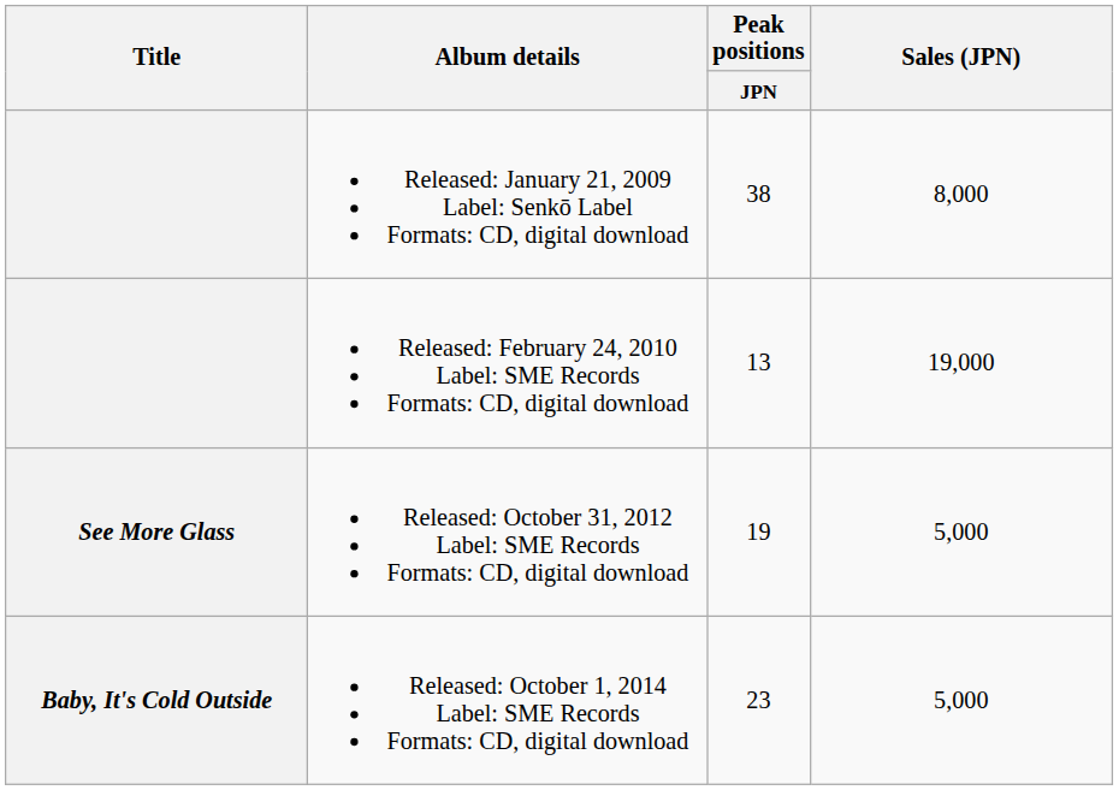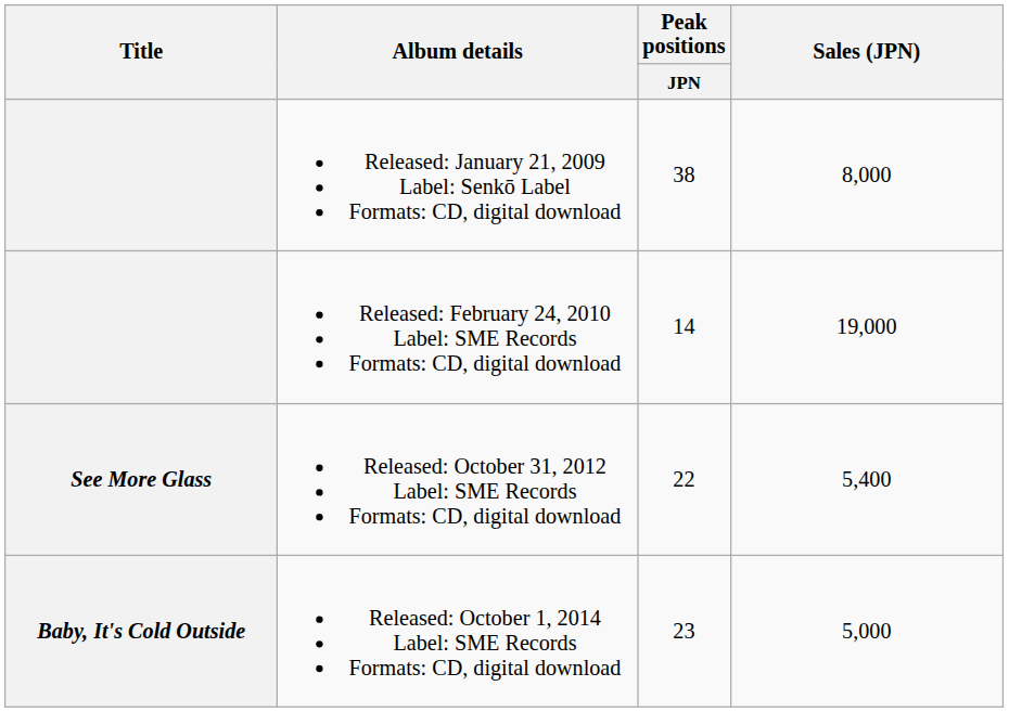row 4 | Peak positions / JPN: 13 -> 14
row 5 | Peak positions / JPN: 19 -> 22
row 5 | Sales (JPN): 5,000 -> 5,400
